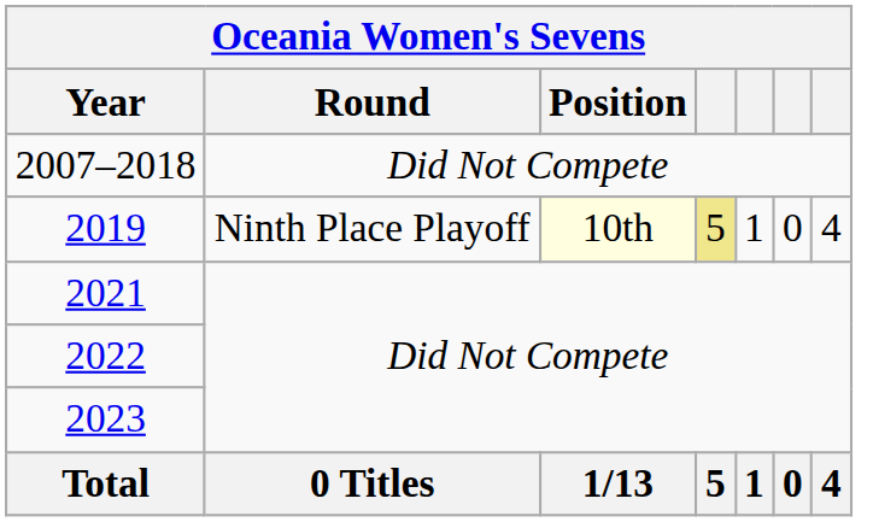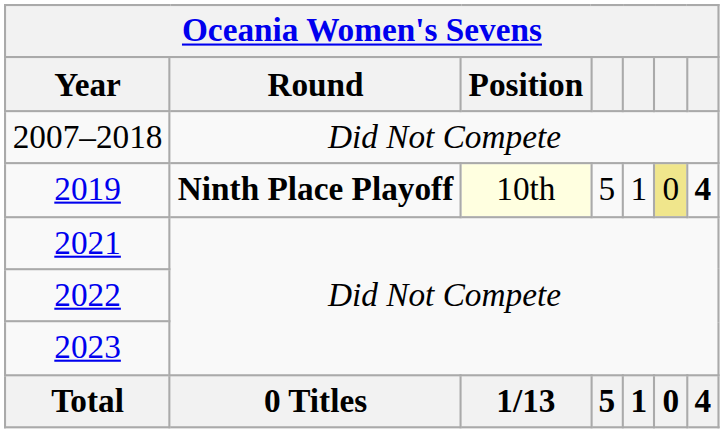2019 | Round: normal -> bold
2019 | column 4: khaki background -> no background
2019 | column 6: no background -> khaki background
2019 | column 7: normal -> bold
